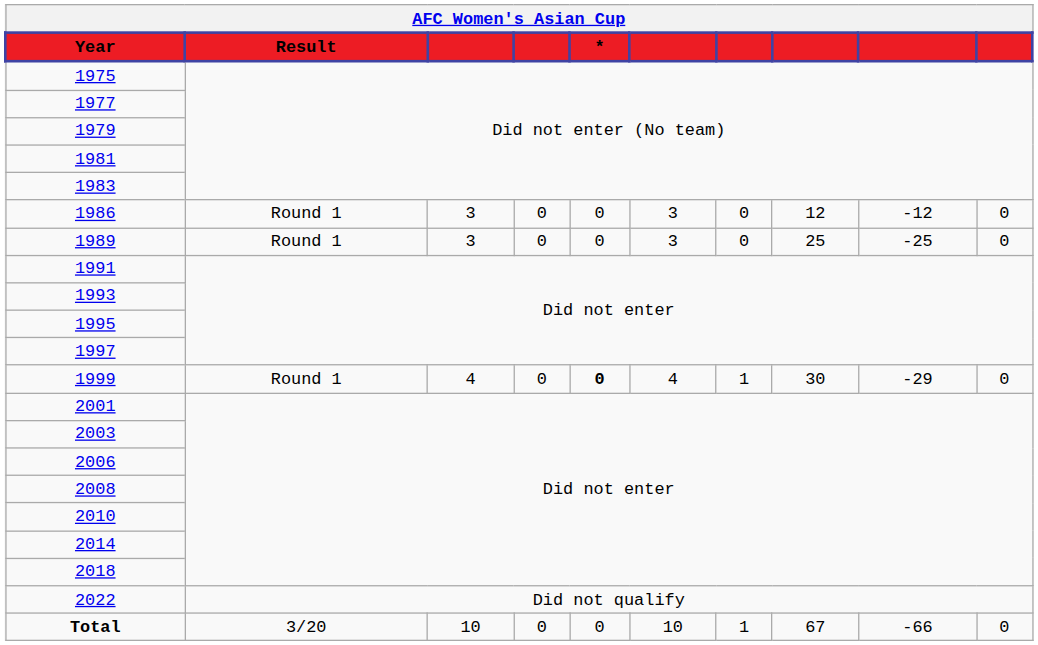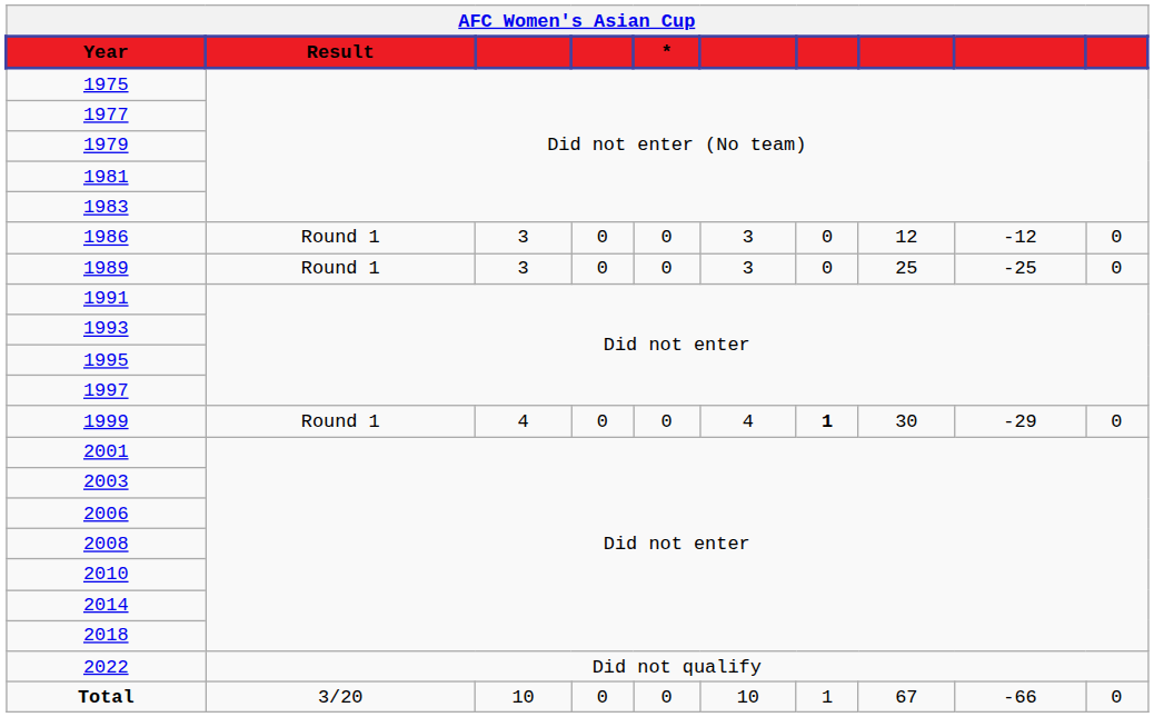1999 | *: bold -> normal
1999 | column 7: normal -> bold
